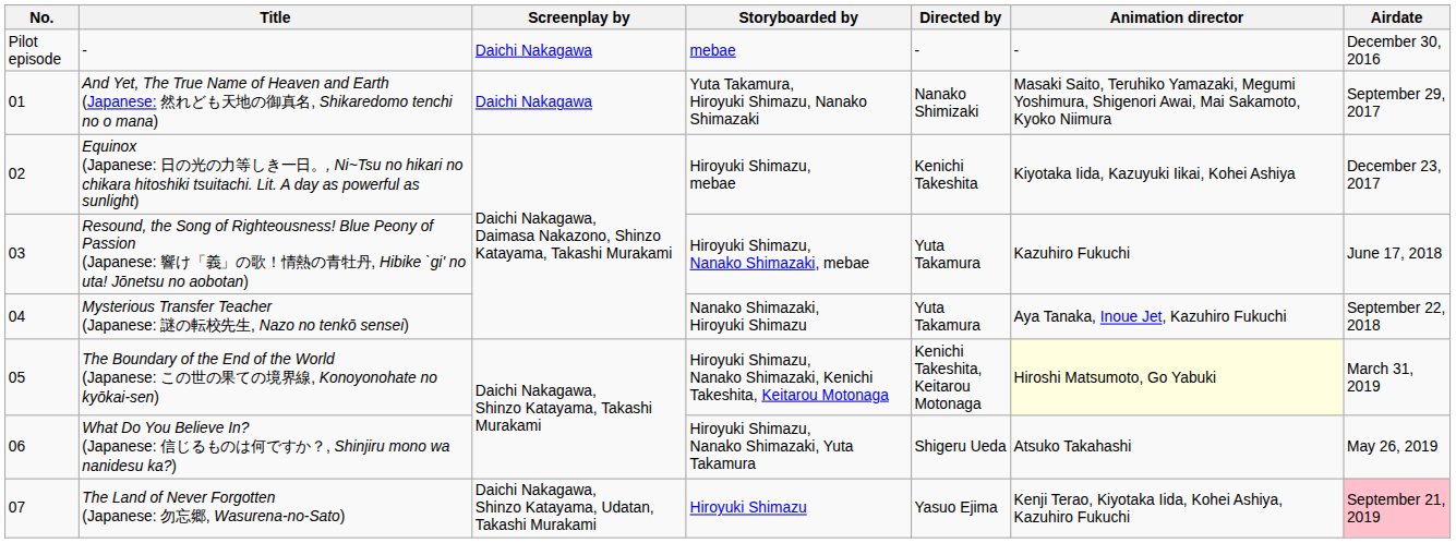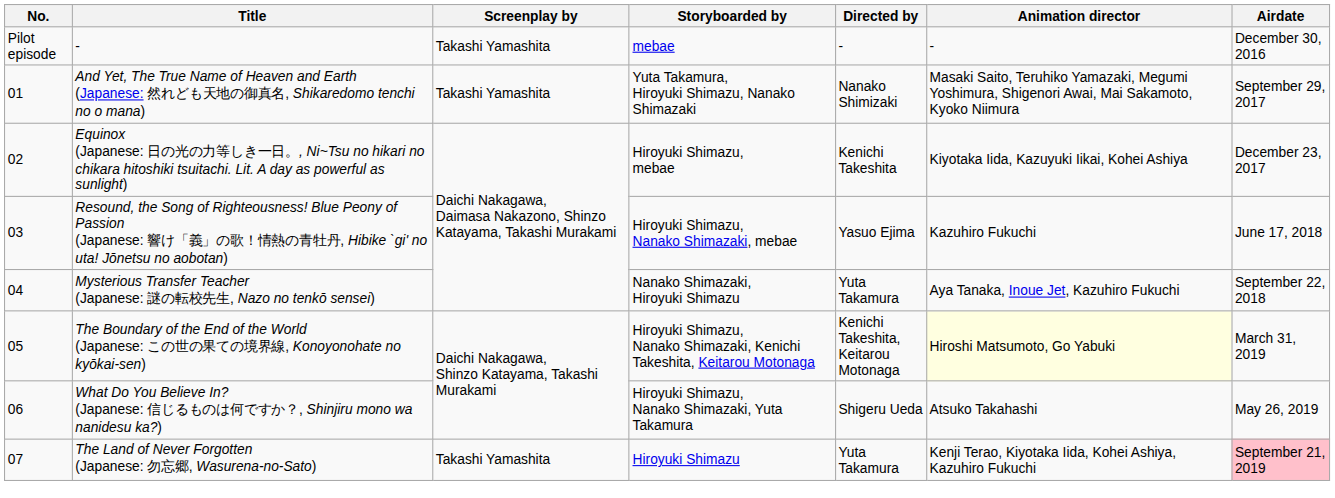row 2 | Screenplay by: Daichi Nakagawa -> Takashi Yamashita
row 3 | Screenplay by: Daichi Nakagawa -> Takashi Yamashita
row 5 | Directed by: Yuta Takamura -> Yasuo Ejima
row 9 | Screenplay by: Daichi Nakagawa, Shinzo Katayama, Udatan, Takashi Murakami -> Takashi Yamashita
row 9 | Directed by: Yasuo Ejima -> Yuta Takamura
